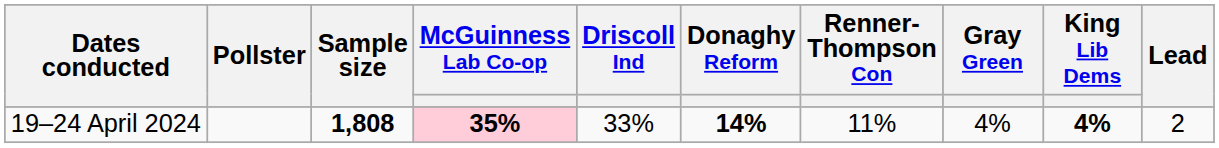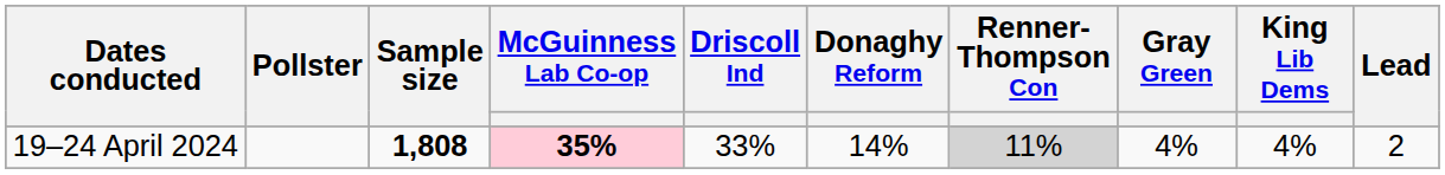19–24 April 2024 | Donaghy Reform: bold -> normal
19–24 April 2024 | Renner-Thompson Con: no background -> lightgrey background
19–24 April 2024 | King Lib Dems: bold -> normal
